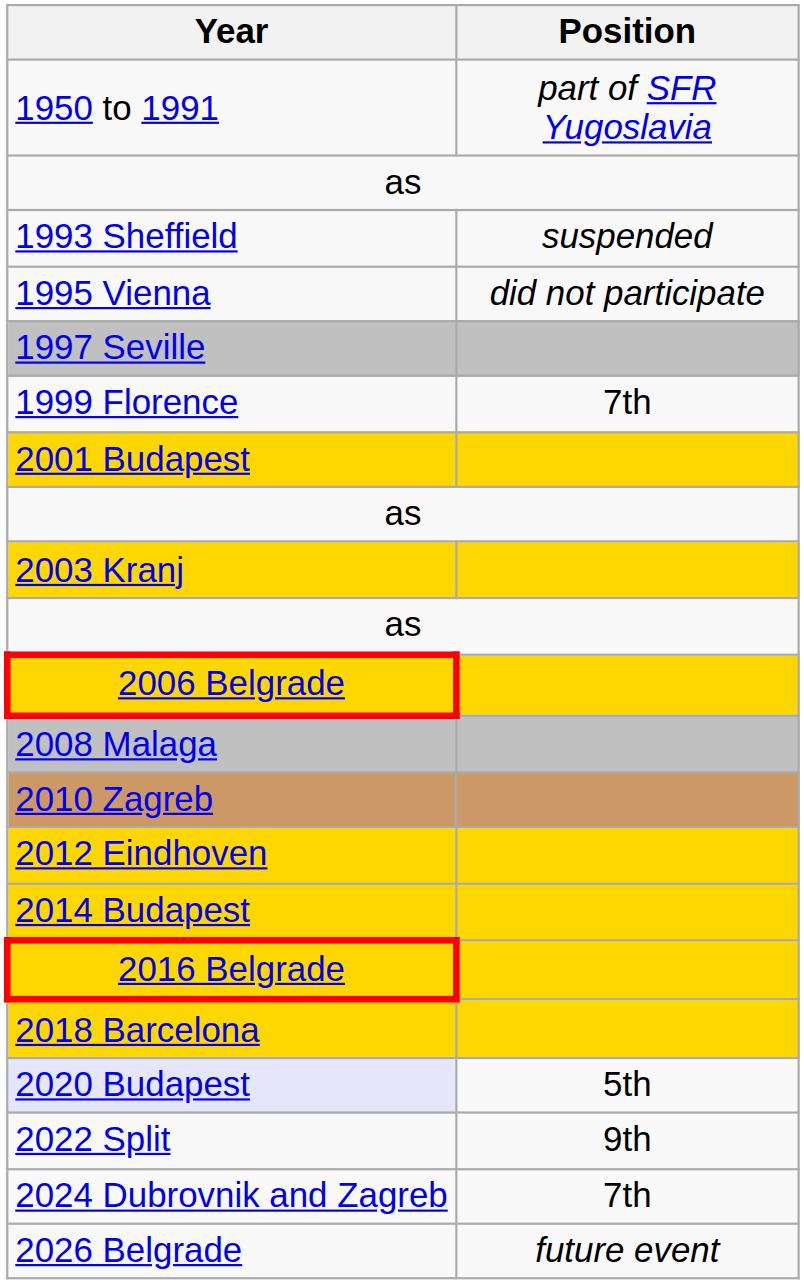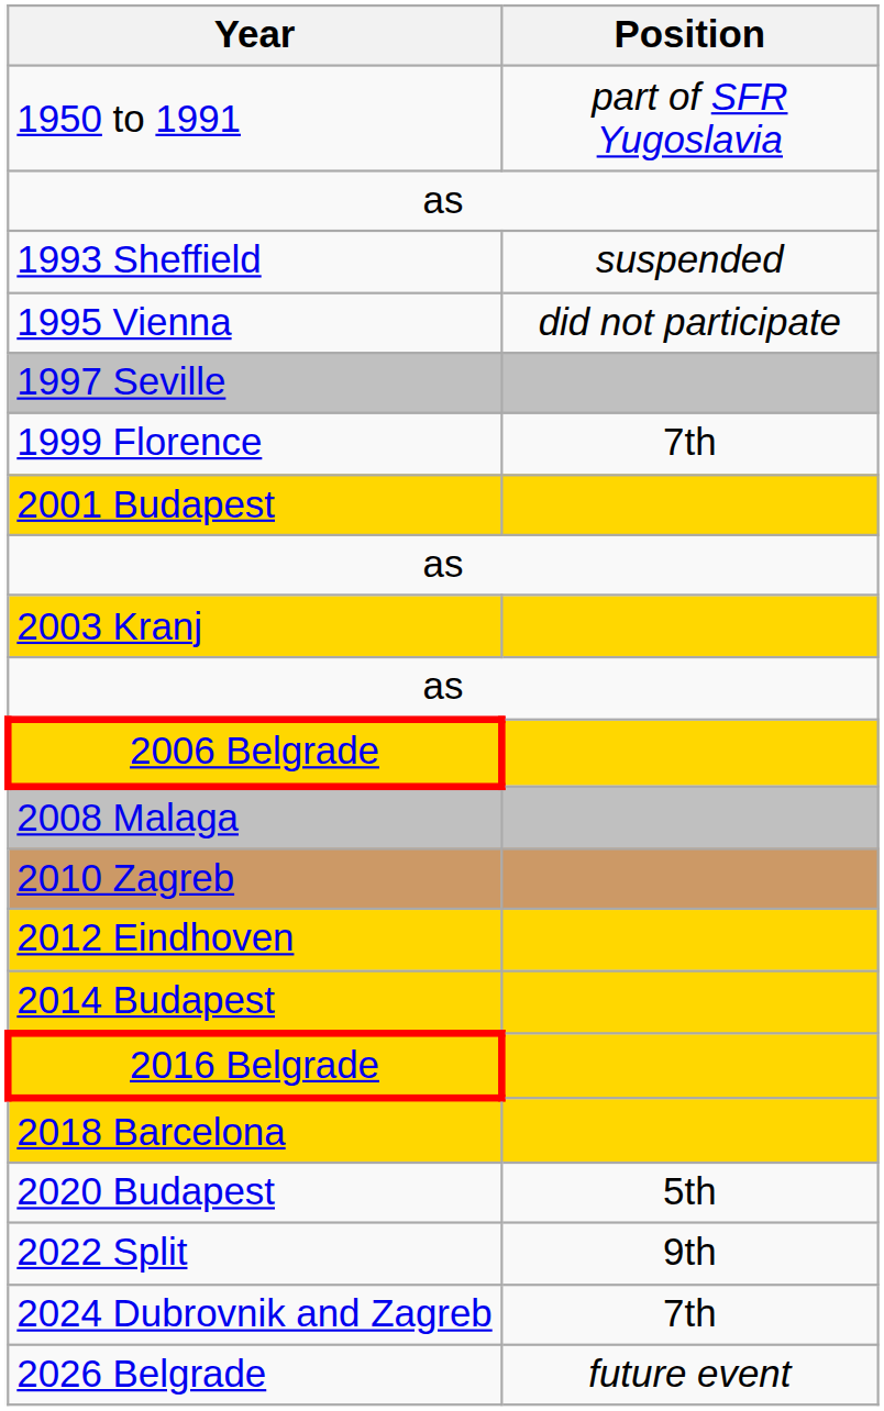2020 Budapest | Year: lavender background -> no background
